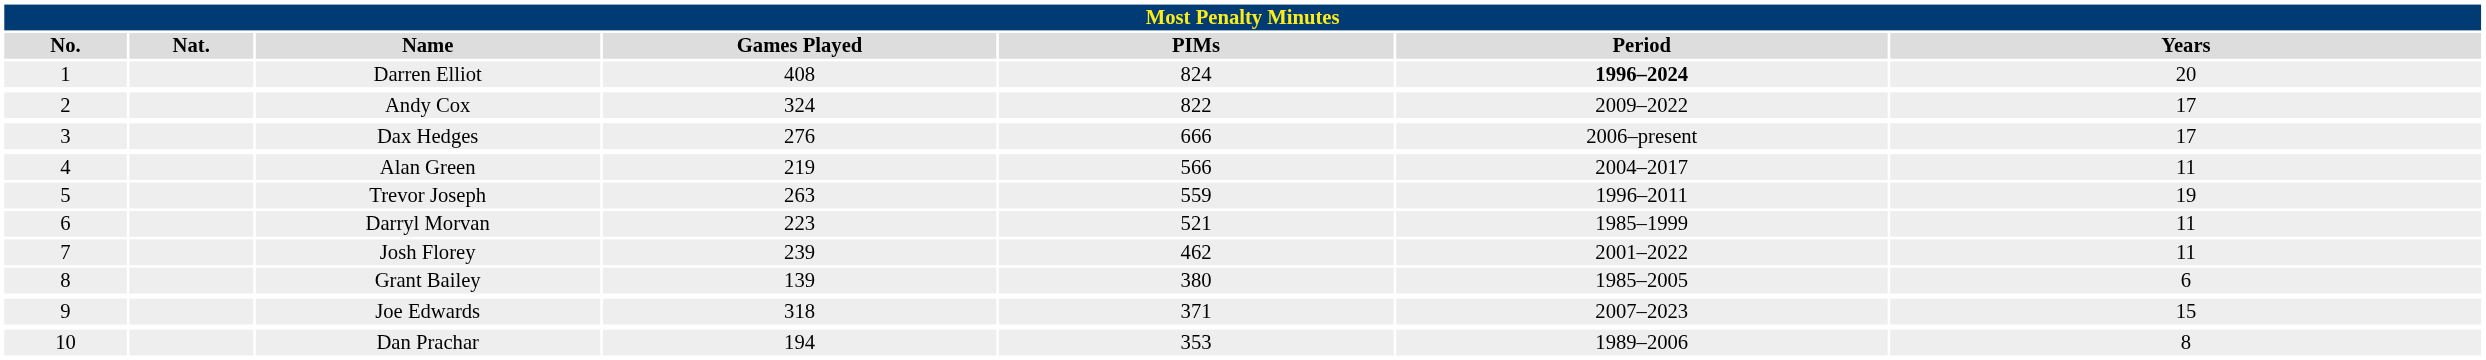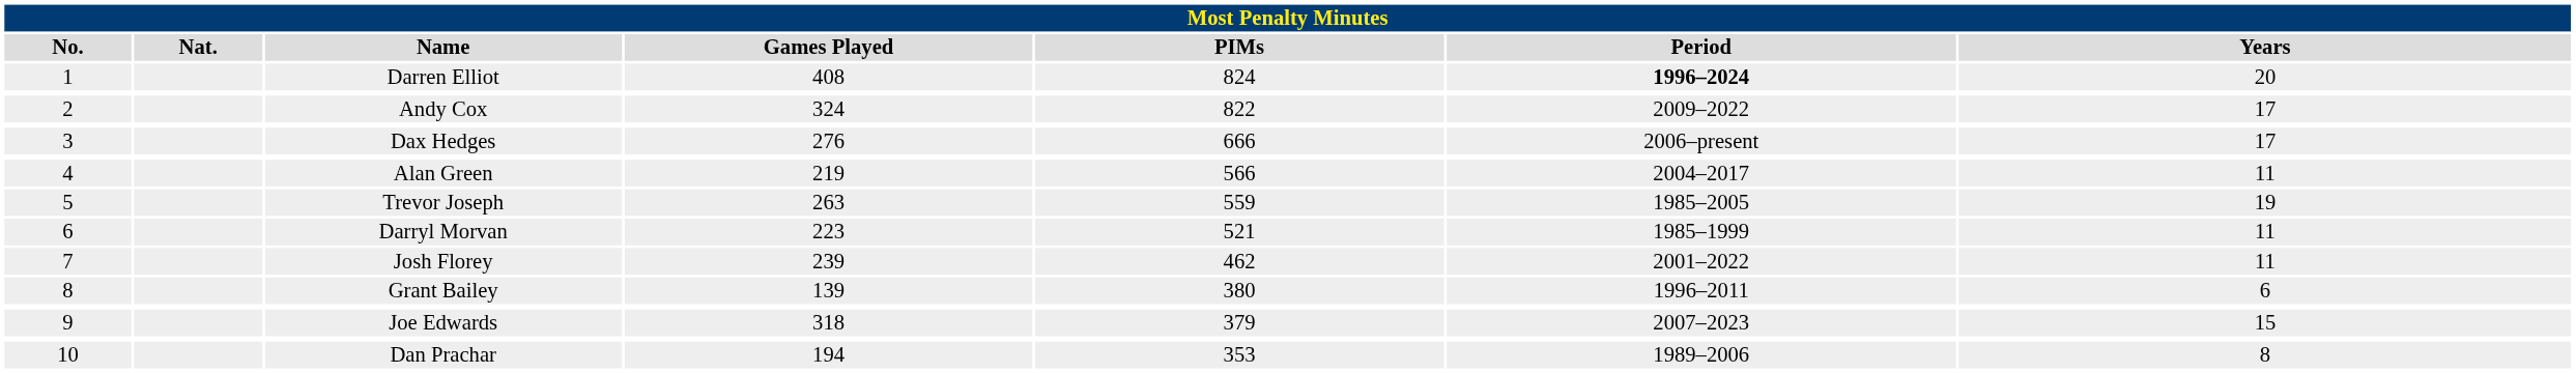Trevor Joseph | Period: 1996–2011 -> 1985–2005
Grant Bailey | Period: 1985–2005 -> 1996–2011
Joe Edwards | PIMs: 371 -> 379
